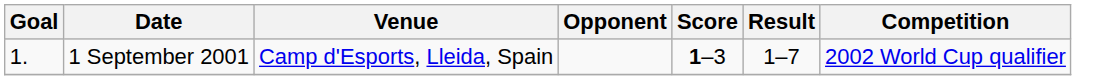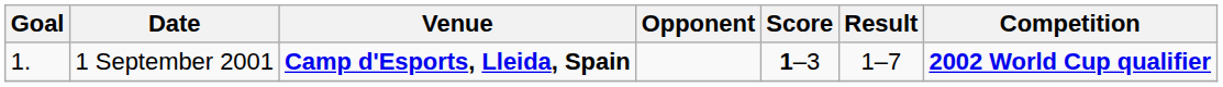1 September 2001 | Venue: normal -> bold
1 September 2001 | Competition: normal -> bold
